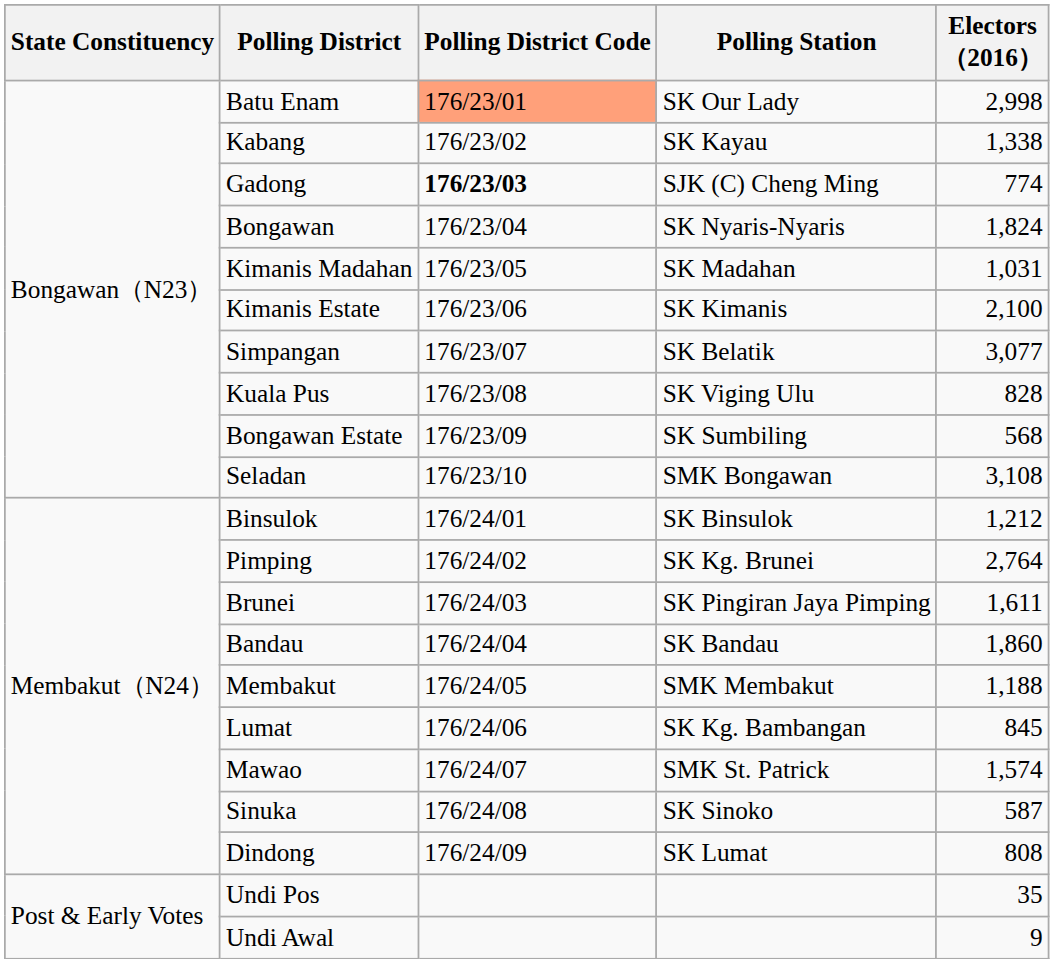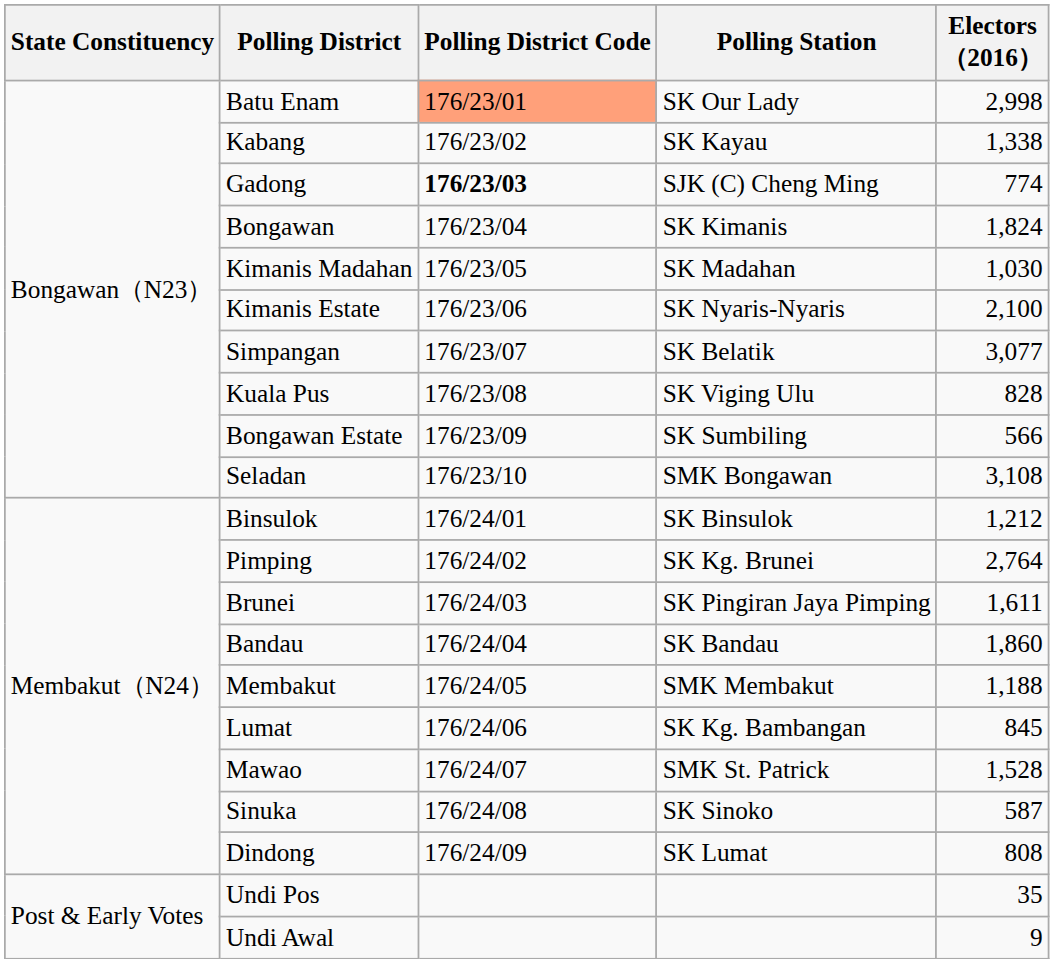Bongawan | Polling Station: SK Nyaris-Nyaris -> SK Kimanis
Kimanis Madahan | Electors （2016）: 1,031 -> 1,030
Kimanis Estate | Polling Station: SK Kimanis -> SK Nyaris-Nyaris
Bongawan Estate | Electors （2016）: 568 -> 566
Mawao | Electors （2016）: 1,574 -> 1,528
